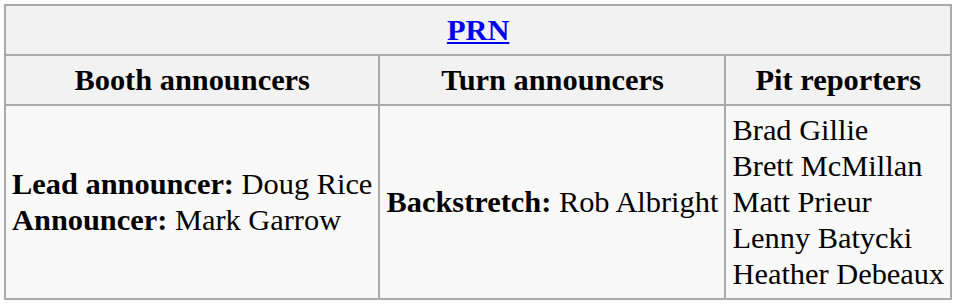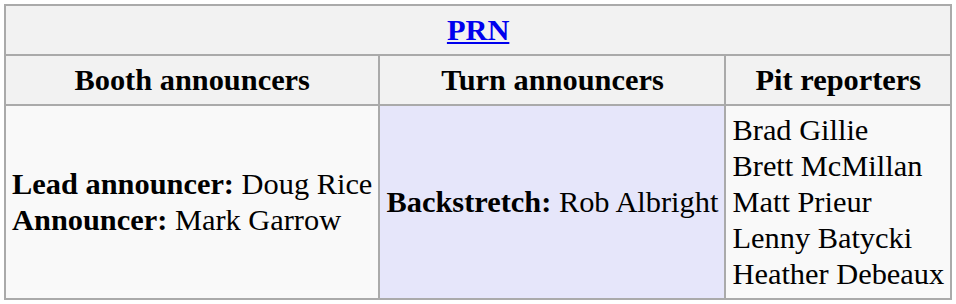Lead announcer: Doug Rice Announcer: Mark Garrow | Turn announcers: no background -> lavender background
